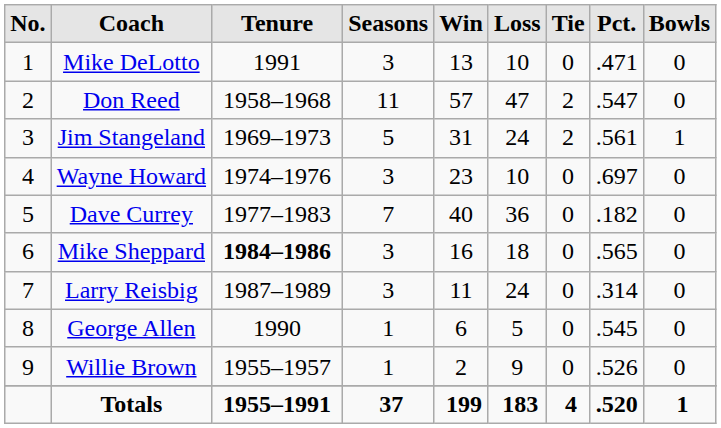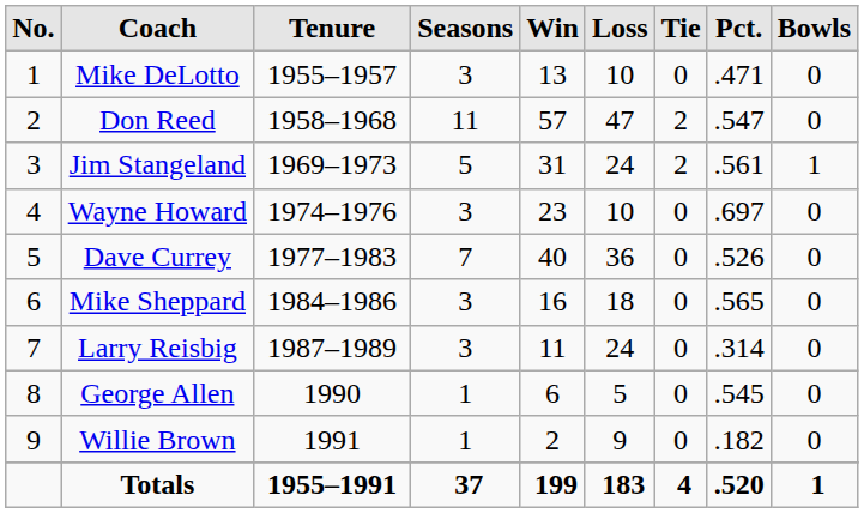Mike DeLotto | Tenure: 1991 -> 1955–1957
Dave Currey | Pct.: .182 -> .526
Mike Sheppard | Tenure: bold -> normal
Willie Brown | Tenure: 1955–1957 -> 1991
Willie Brown | Pct.: .526 -> .182
